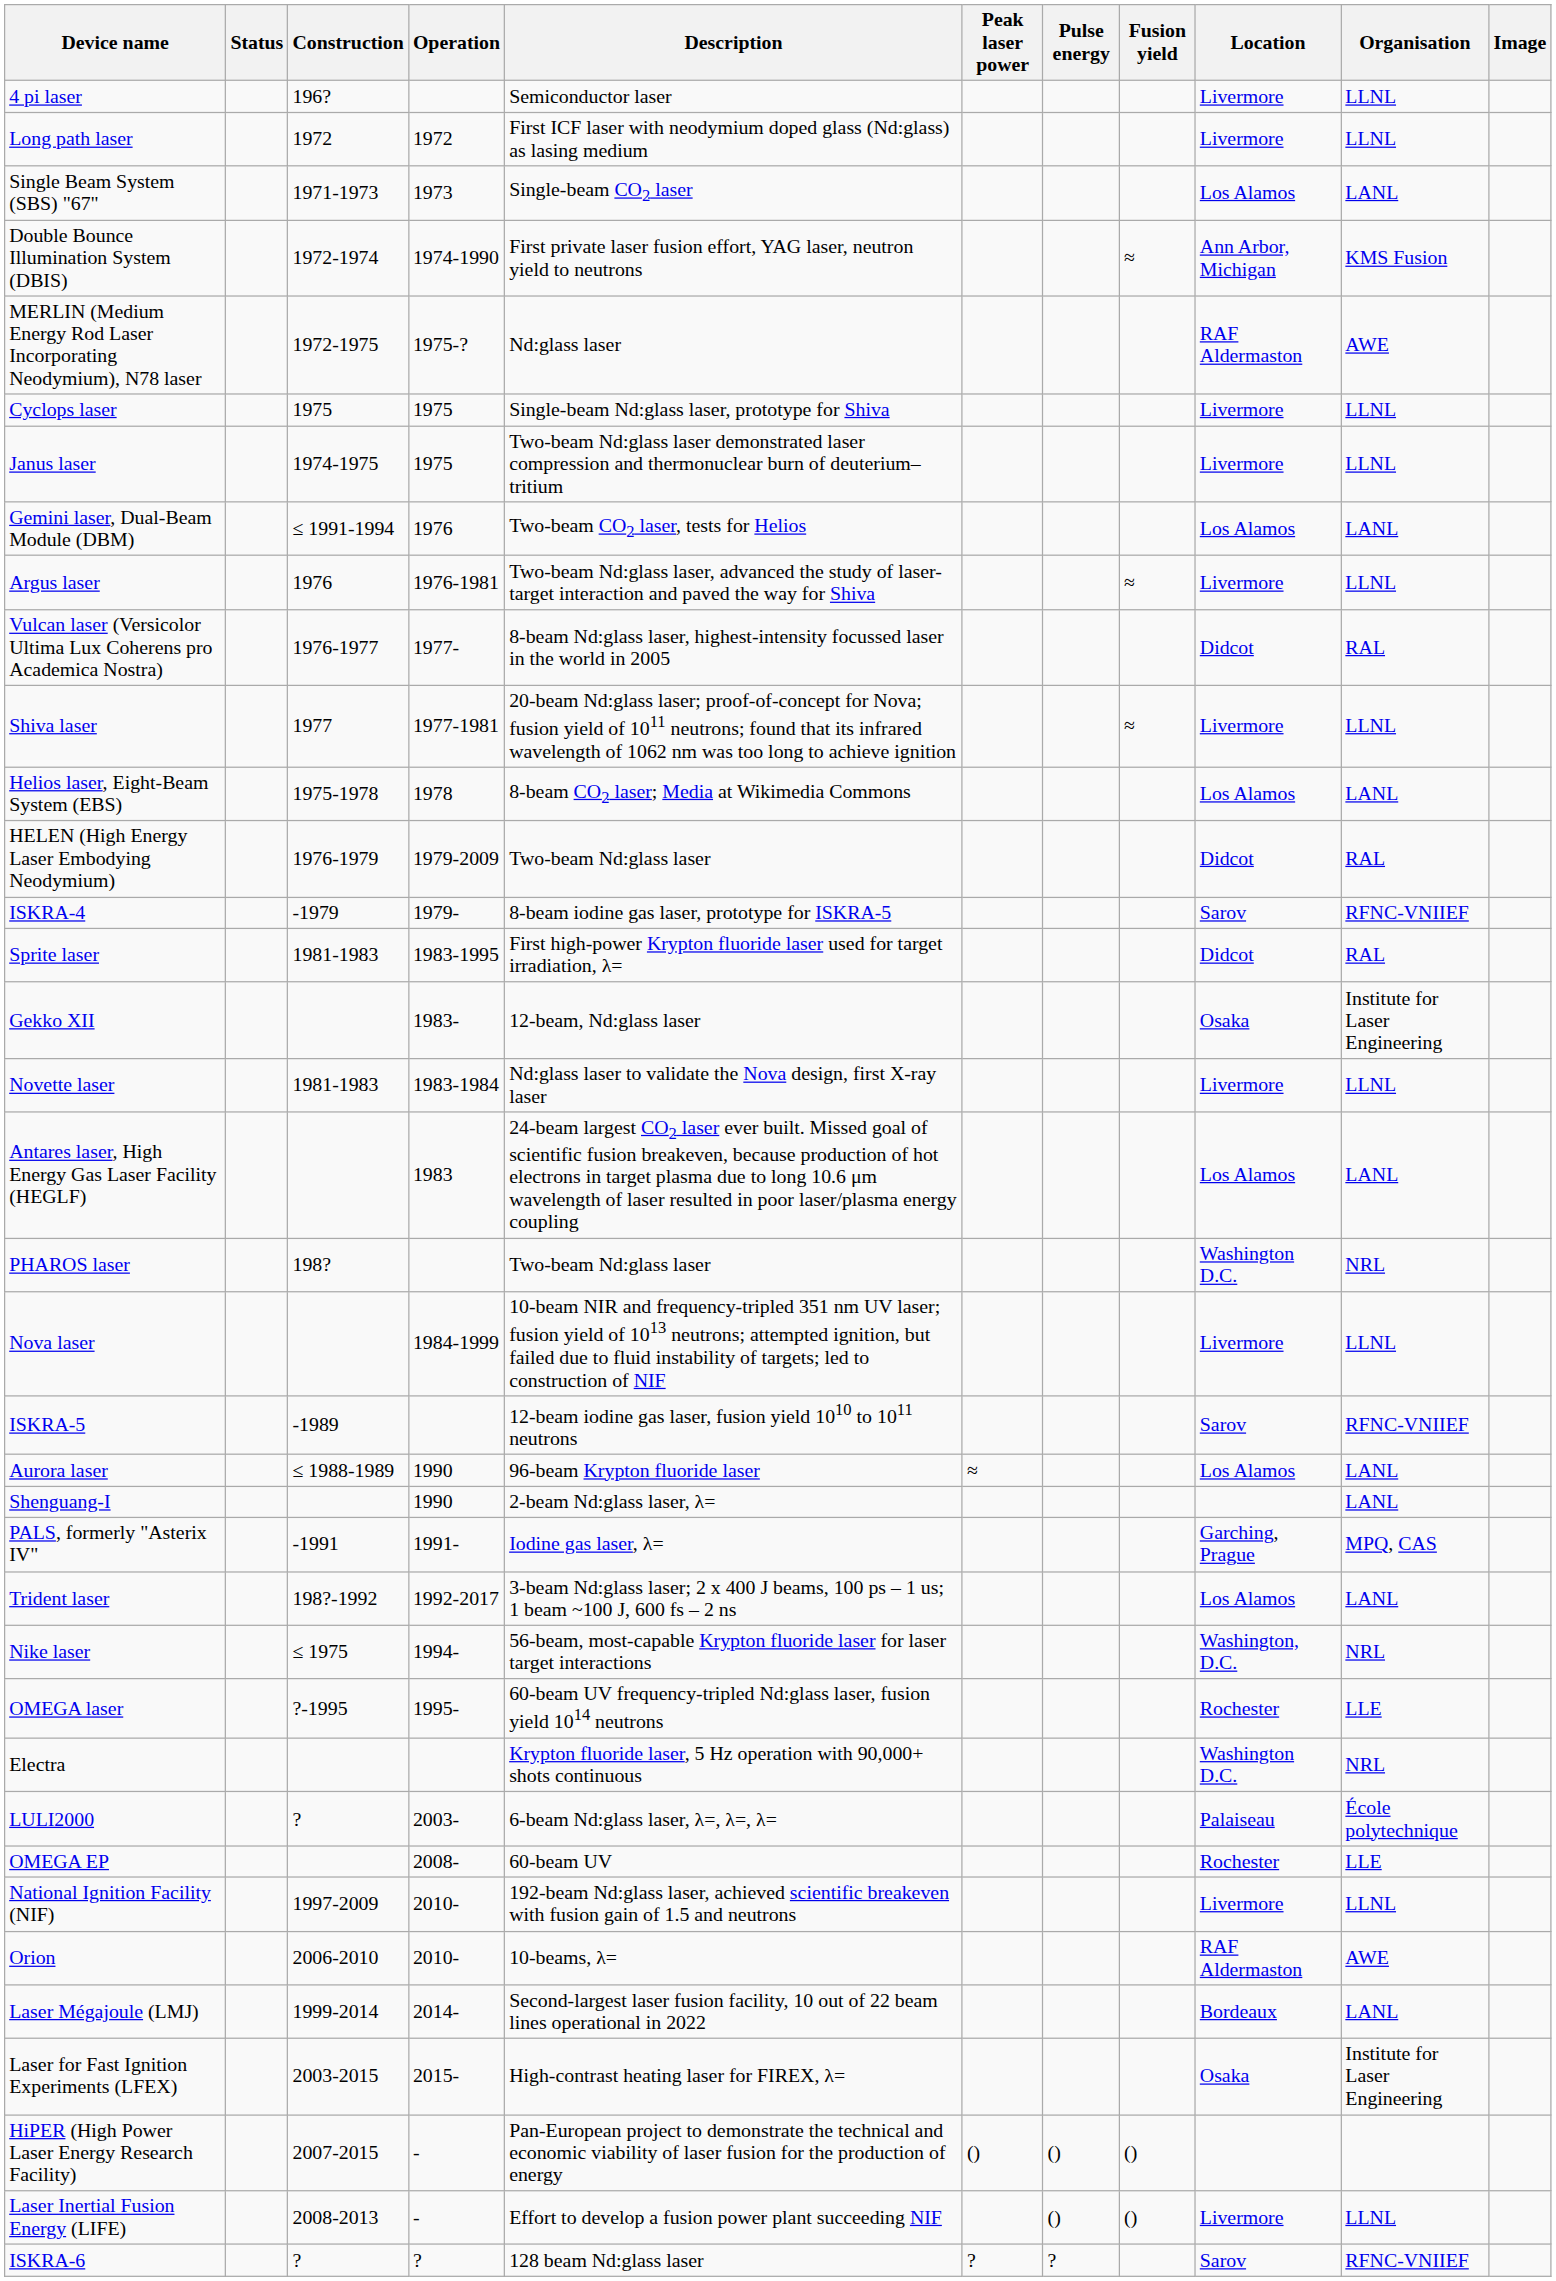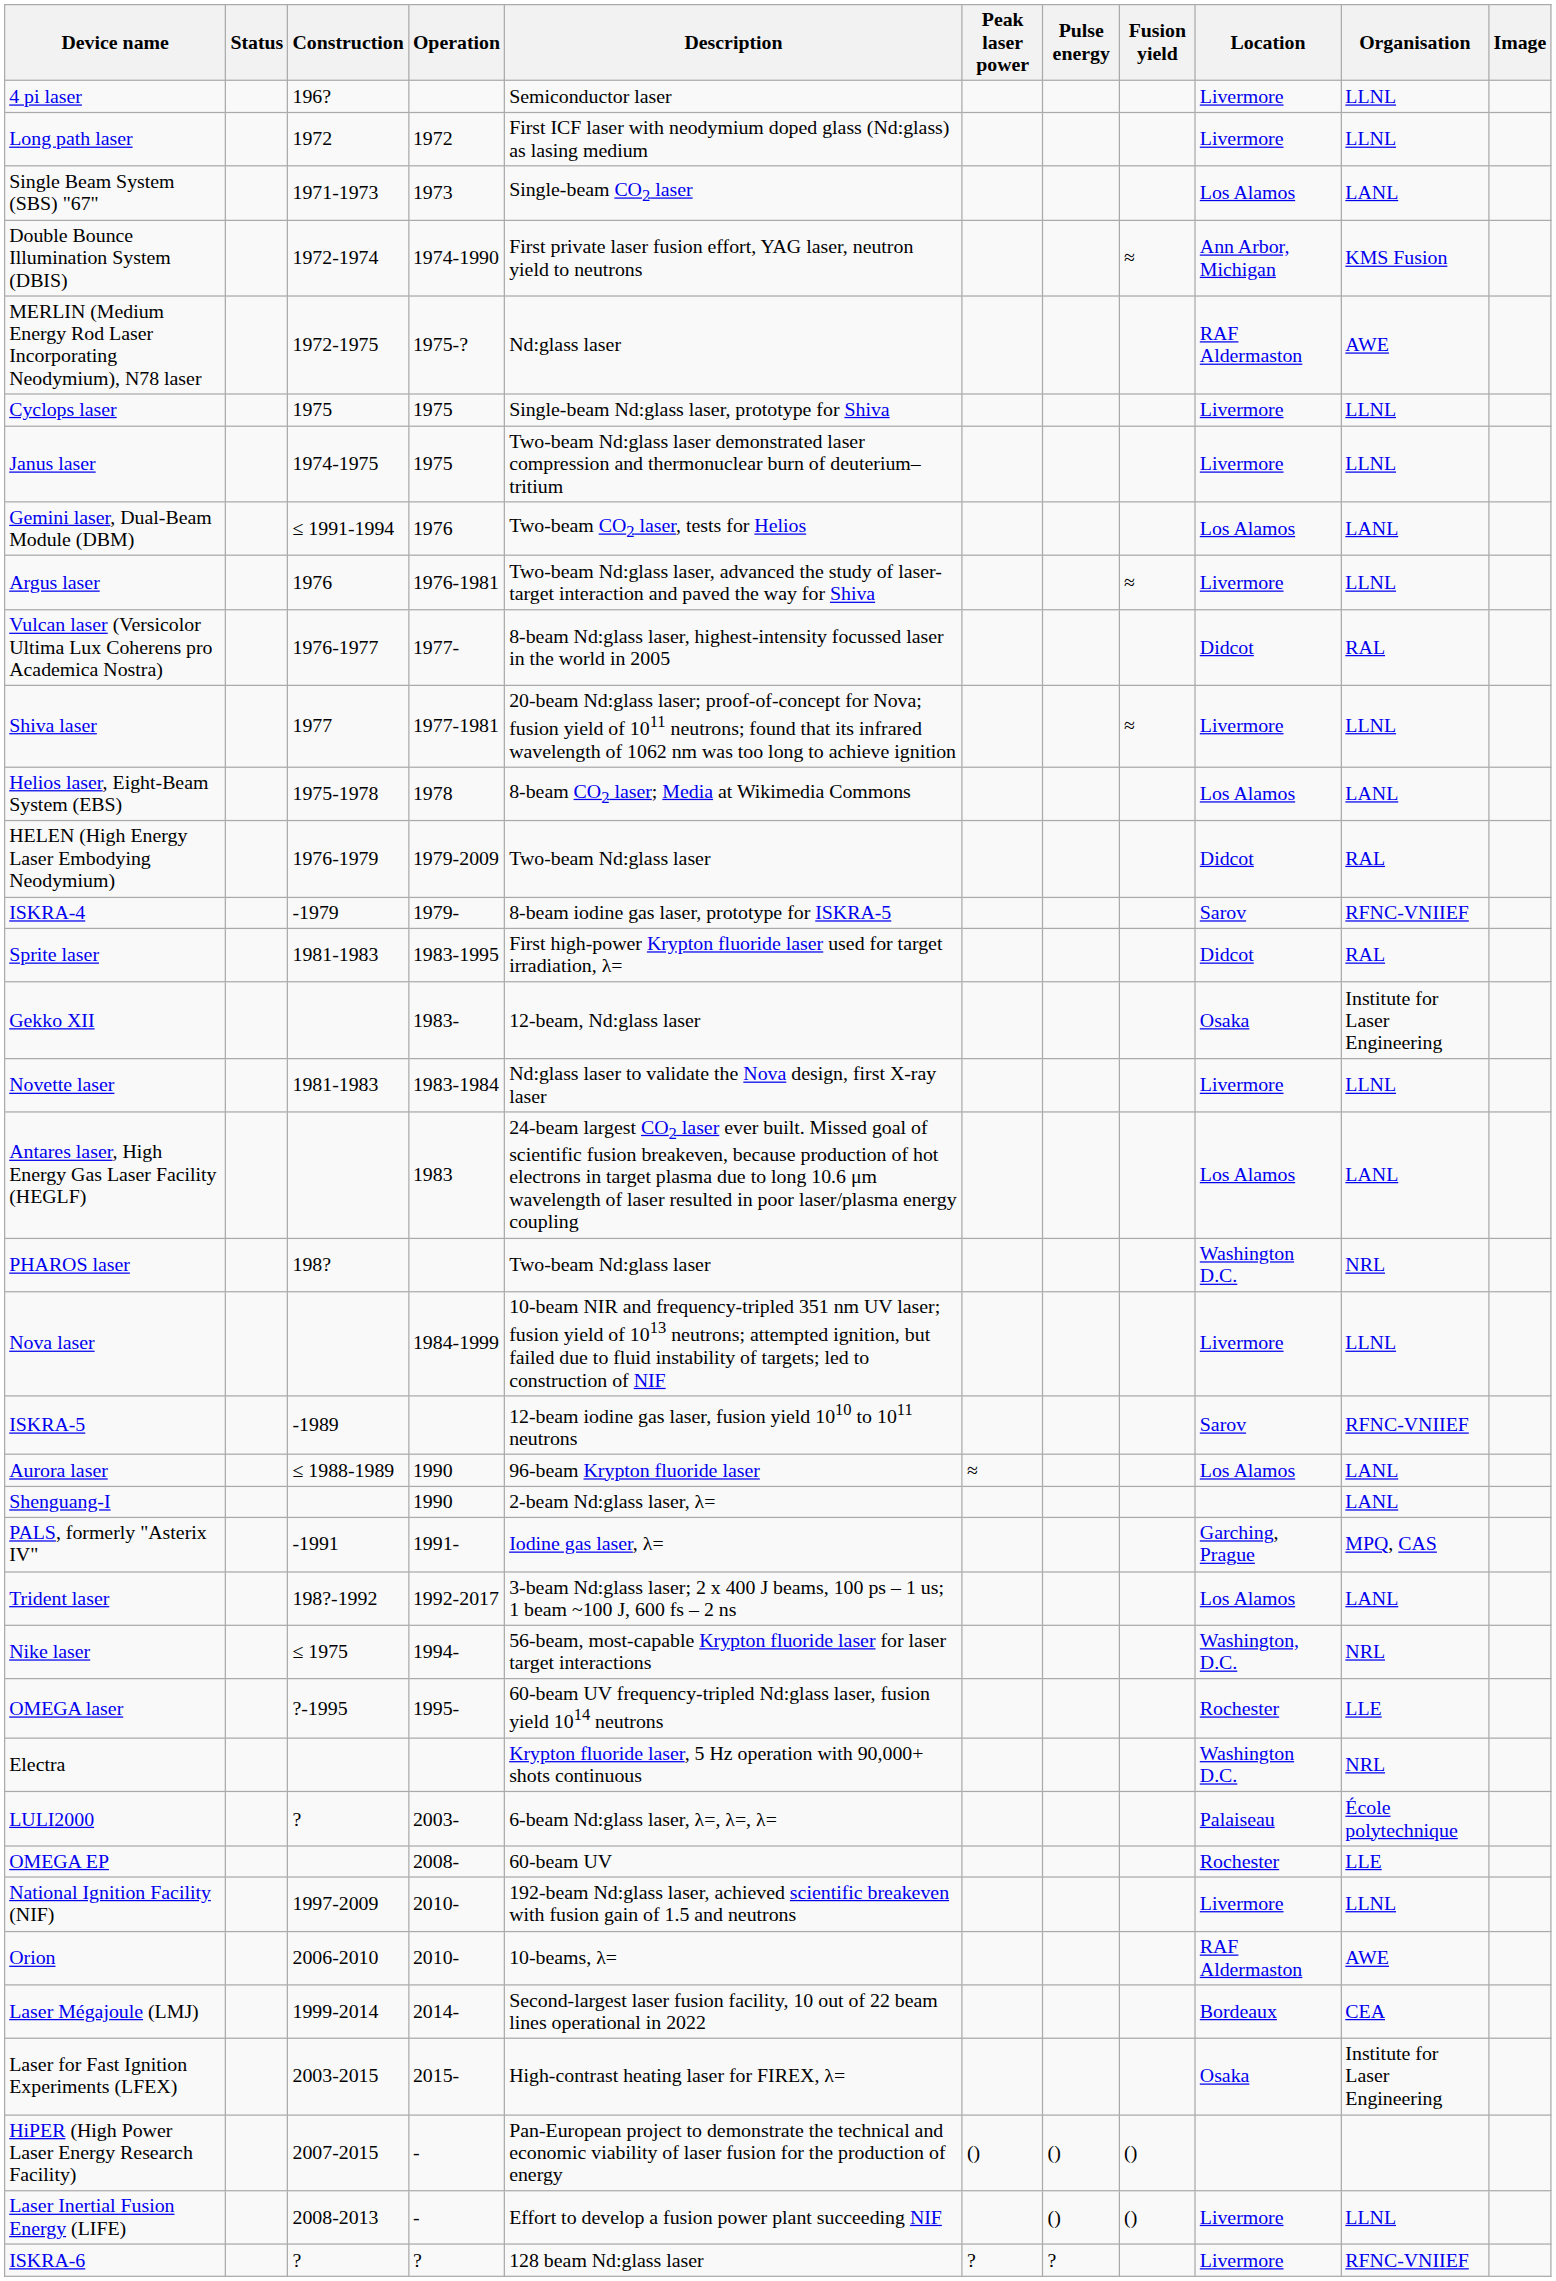Laser Mégajoule (LMJ) | Organisation: LANL -> CEA
ISKRA-6 | Location: Sarov -> Livermore
